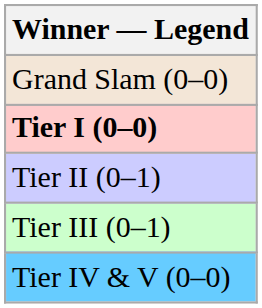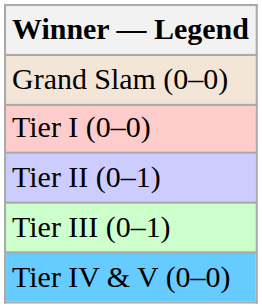row 3 | column 1: bold -> normal
